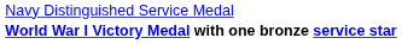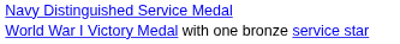row 2 | column 1: bold -> normal
